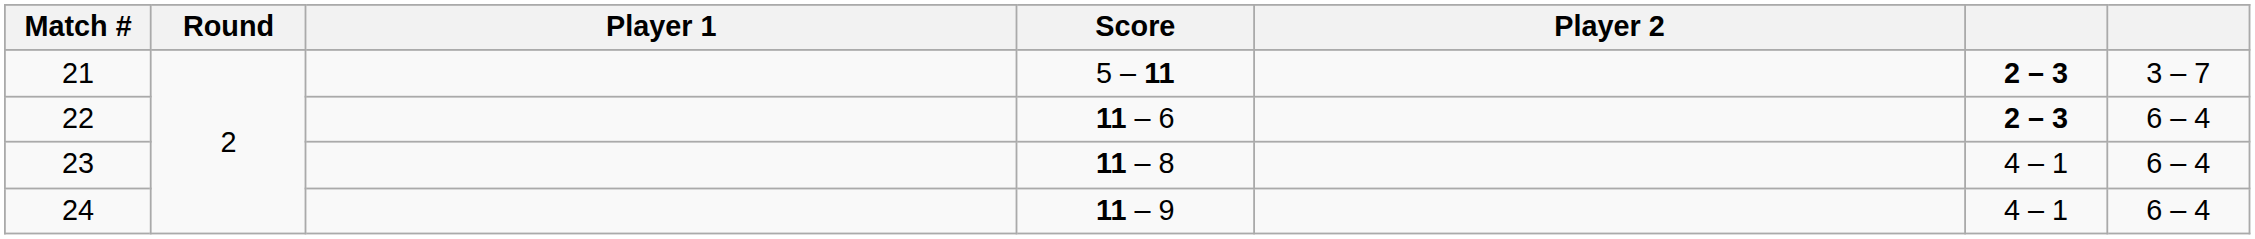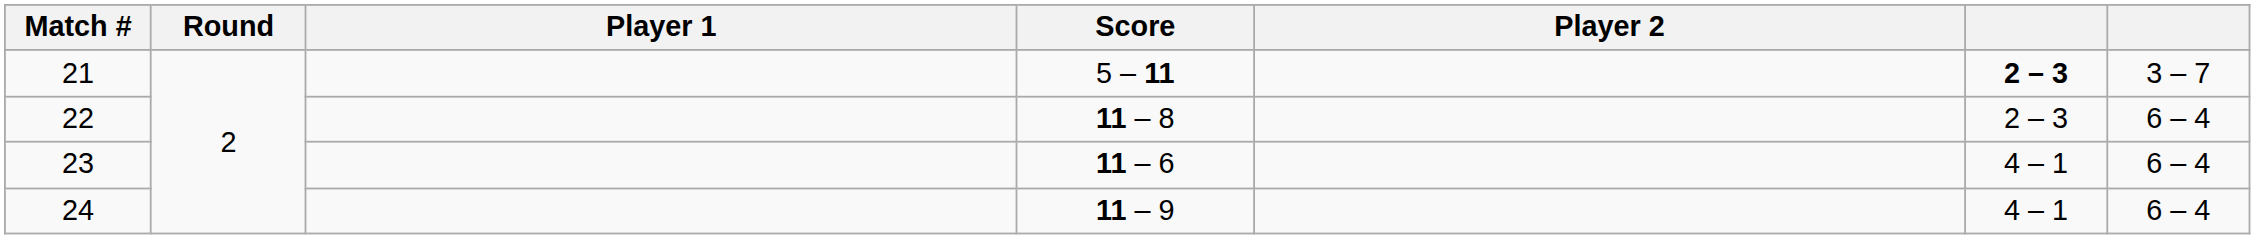22 | Score: 11 – 6 -> 11 – 8
22 | column 6: bold -> normal
23 | Score: 11 – 8 -> 11 – 6
